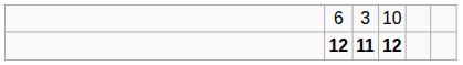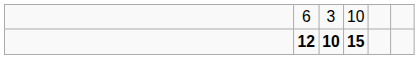row 2 | column 3: 11 -> 10
row 2 | column 4: 12 -> 15
